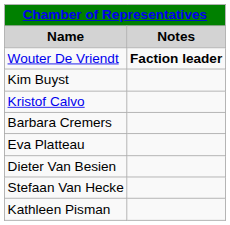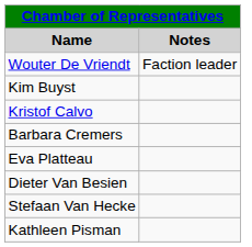Wouter De Vriendt | Notes: bold -> normal
